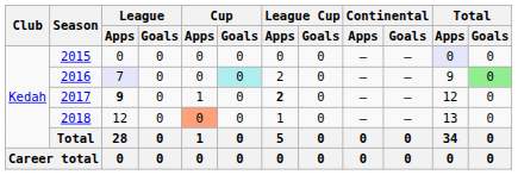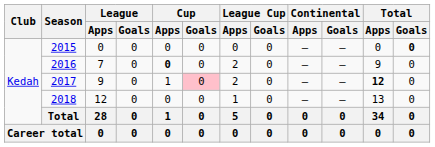2015 | Total / Apps: lavender background -> no background
2015 | Total / Goals: normal -> bold
2016 | League / Apps: lavender background -> no background
2016 | Cup / Apps: normal -> bold
2016 | Cup / Goals: paleturquoise background -> no background
2016 | Total / Goals: lightgreen background -> no background
2017 | League / Apps: bold -> normal
2017 | Cup / Goals: no background -> pink background
2017 | League Cup / Apps: bold -> normal
2017 | Total / Apps: normal -> bold
2018 | Cup / Apps: lightsalmon background -> no background
